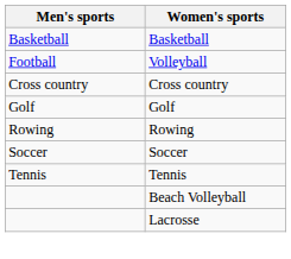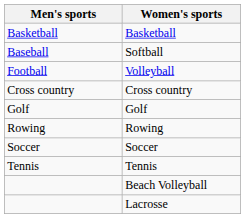+ row: Baseball | Softball
